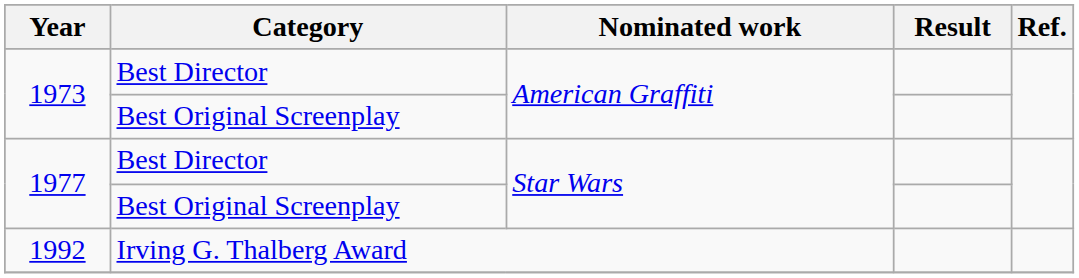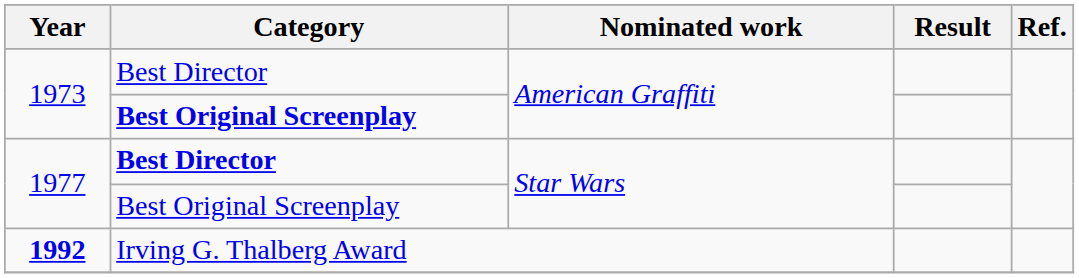1973 / Best Original Screenplay | Category: normal -> bold
1977 / Best Director | Category: normal -> bold
1992 | Year: normal -> bold
